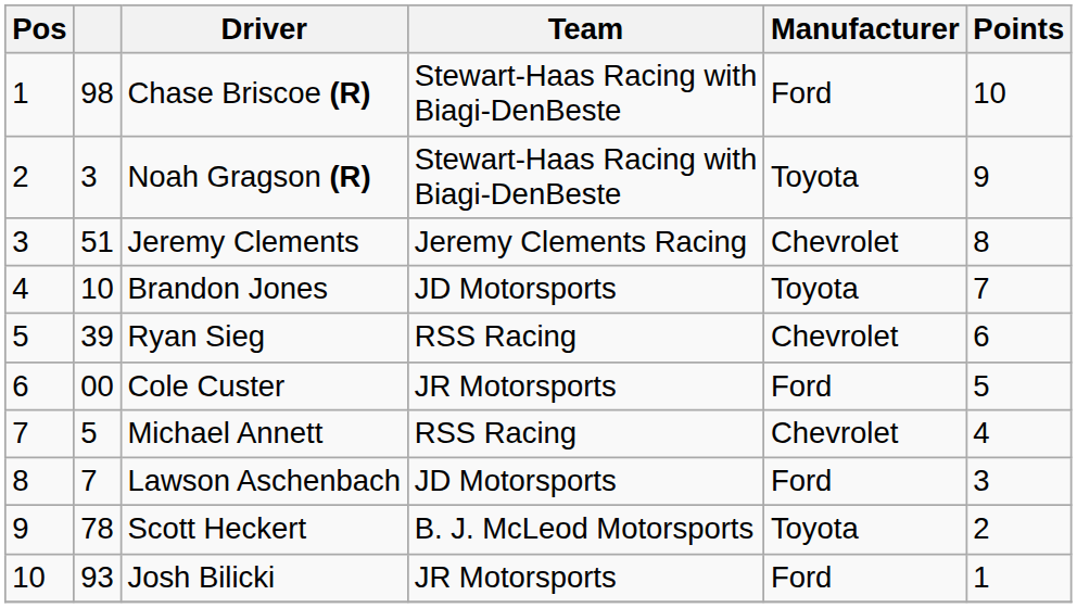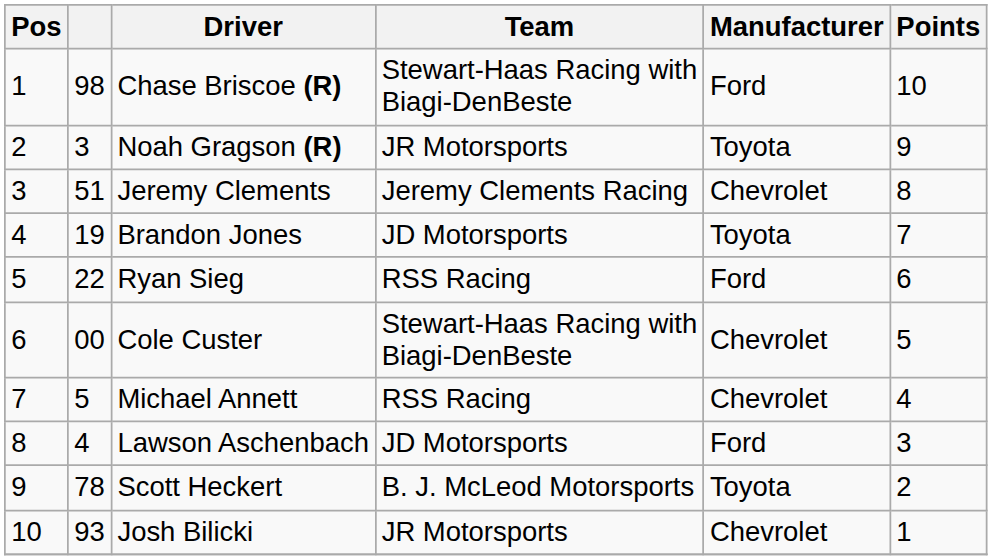Noah Gragson (R) | Team: Stewart-Haas Racing with Biagi-DenBeste -> JR Motorsports
Brandon Jones | column 2: 10 -> 19
Ryan Sieg | column 2: 39 -> 22
Ryan Sieg | Manufacturer: Chevrolet -> Ford
Cole Custer | Team: JR Motorsports -> Stewart-Haas Racing with Biagi-DenBeste
Cole Custer | Manufacturer: Ford -> Chevrolet
Lawson Aschenbach | column 2: 7 -> 4
Josh Bilicki | Manufacturer: Ford -> Chevrolet
